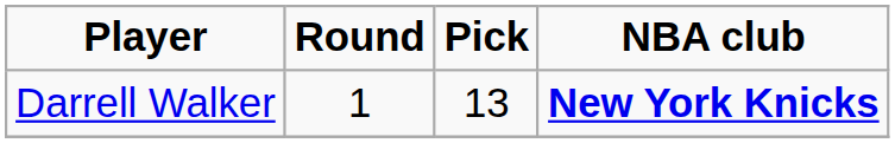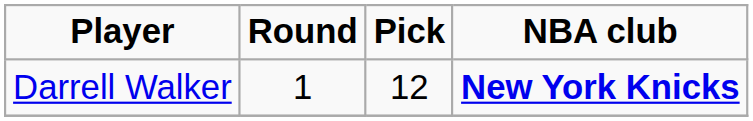Darrell Walker | Pick: 13 -> 12
